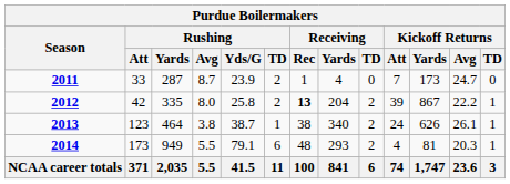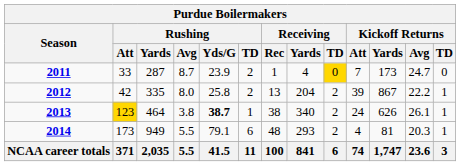2011 | Receiving / TD: no background -> gold background
2012 | Receiving / Rec: bold -> normal
2013 | Rushing / Att: no background -> gold background
2013 | Rushing / Yds/G: normal -> bold
